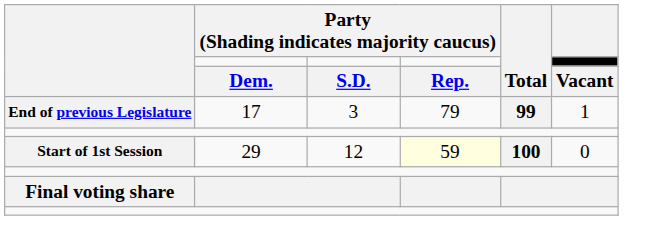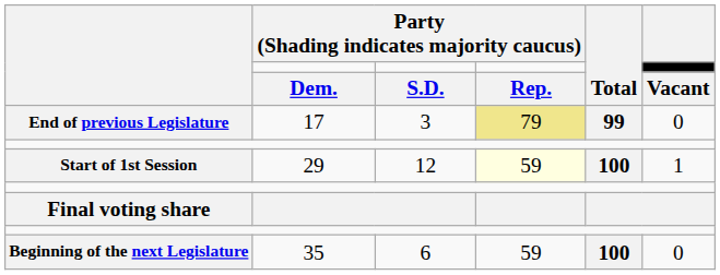End of previous Legislature | column 4: no background -> khaki background
End of previous Legislature | column 6: 1 -> 0
Start of 1st Session | column 6: 0 -> 1
+ row: Beginning of the next Legislature | 35 | 6 | 59 | 100 | 0
